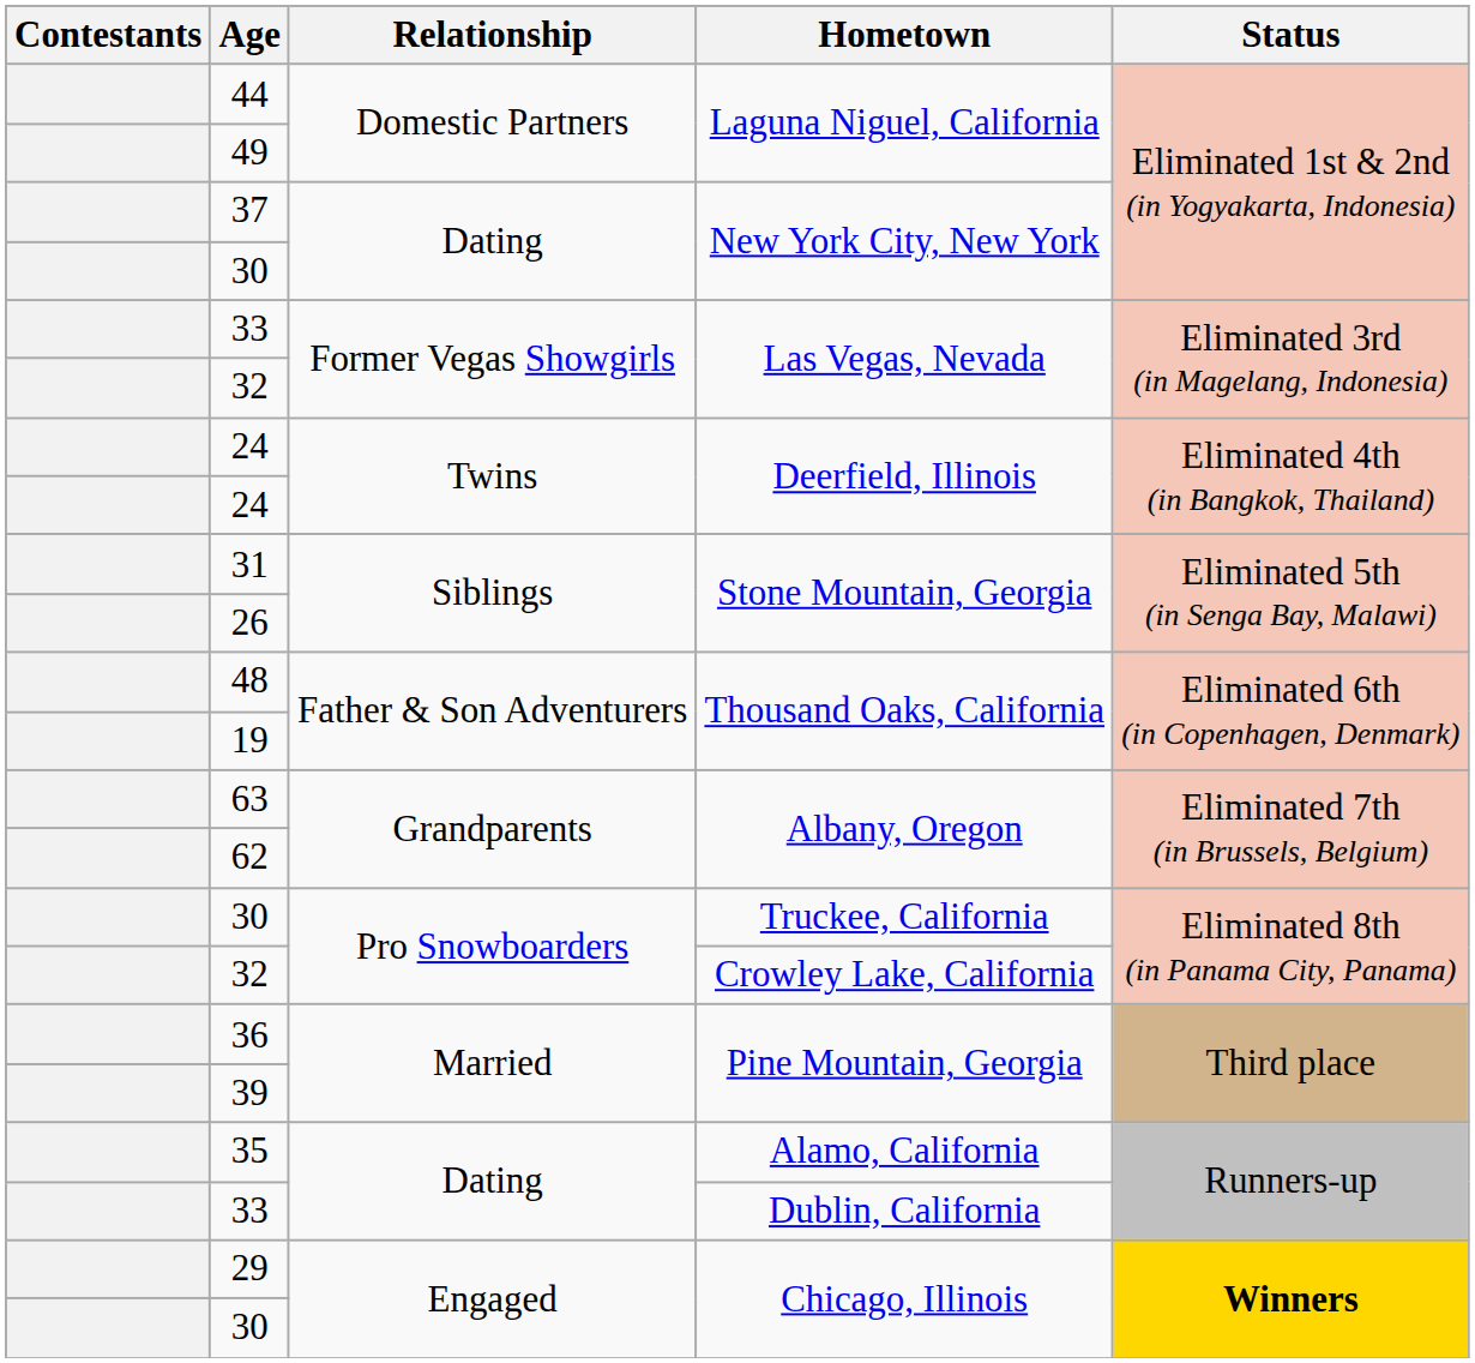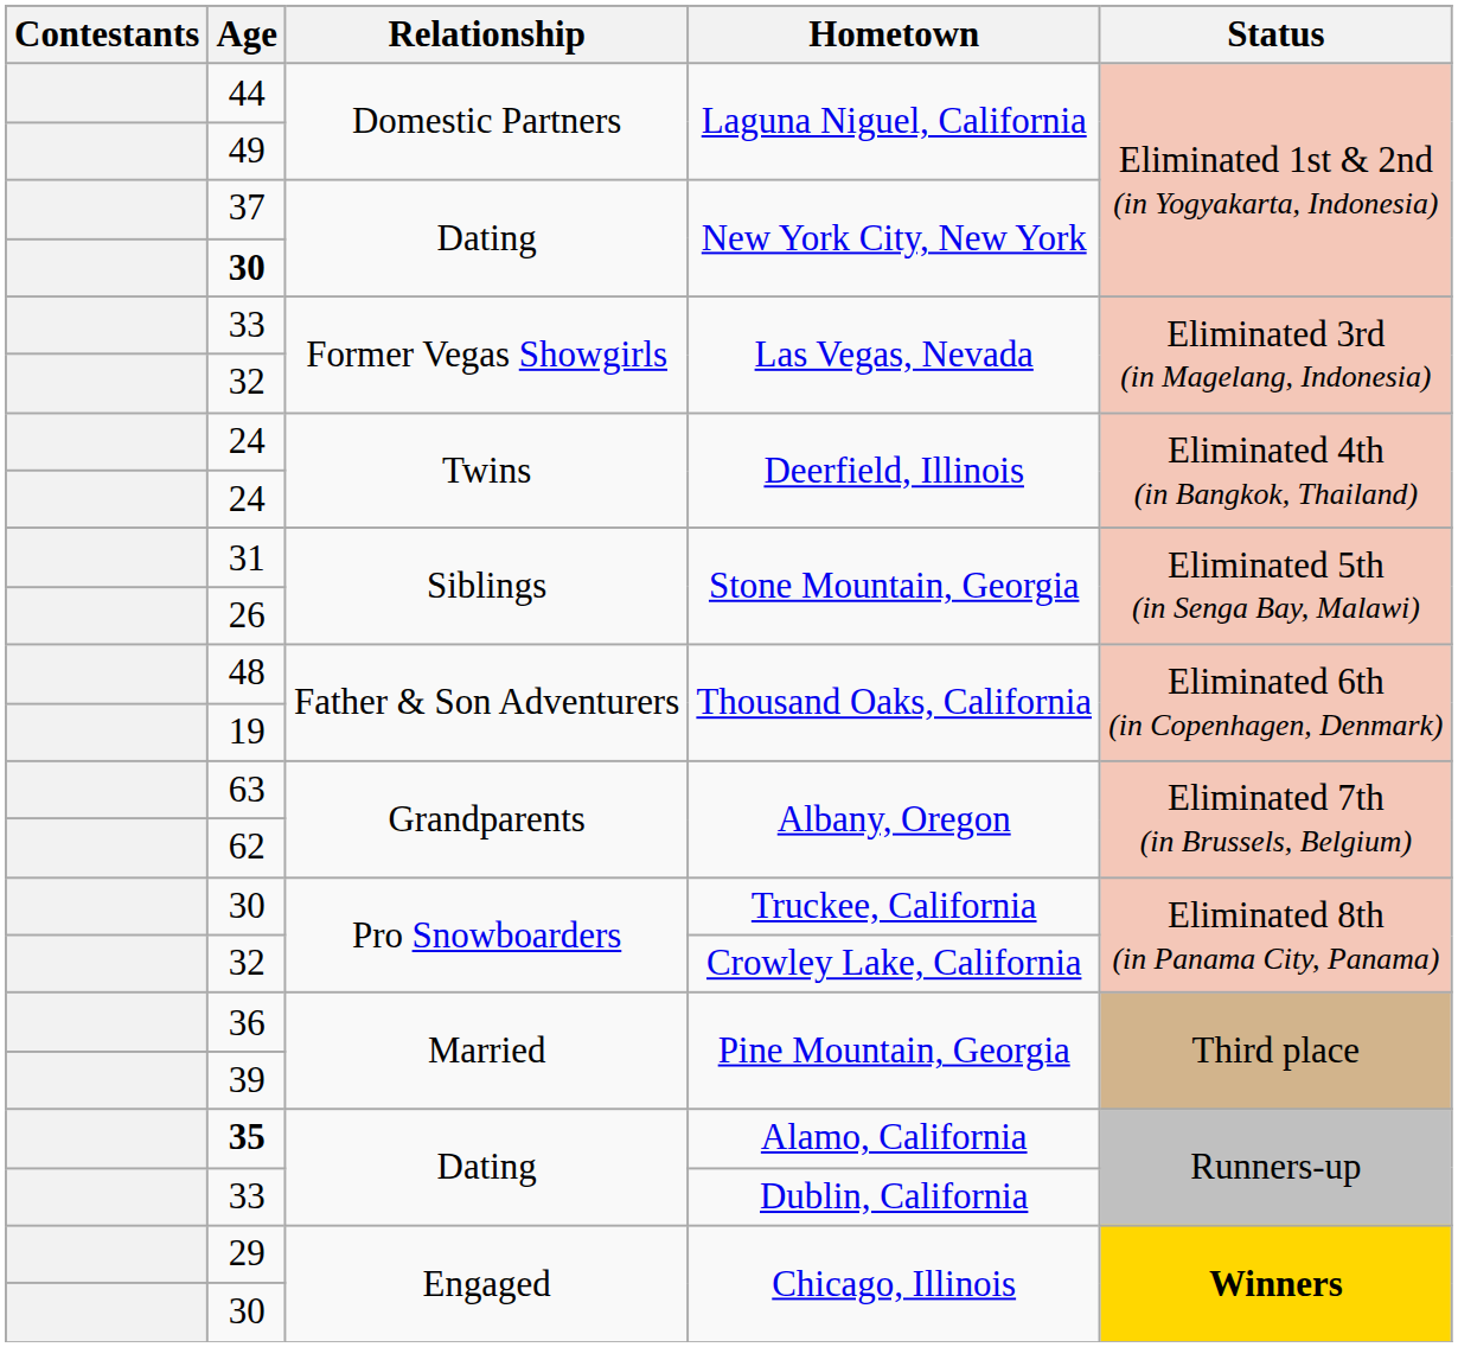30 / New York City, New York | Age: normal -> bold
35 | Age: normal -> bold
